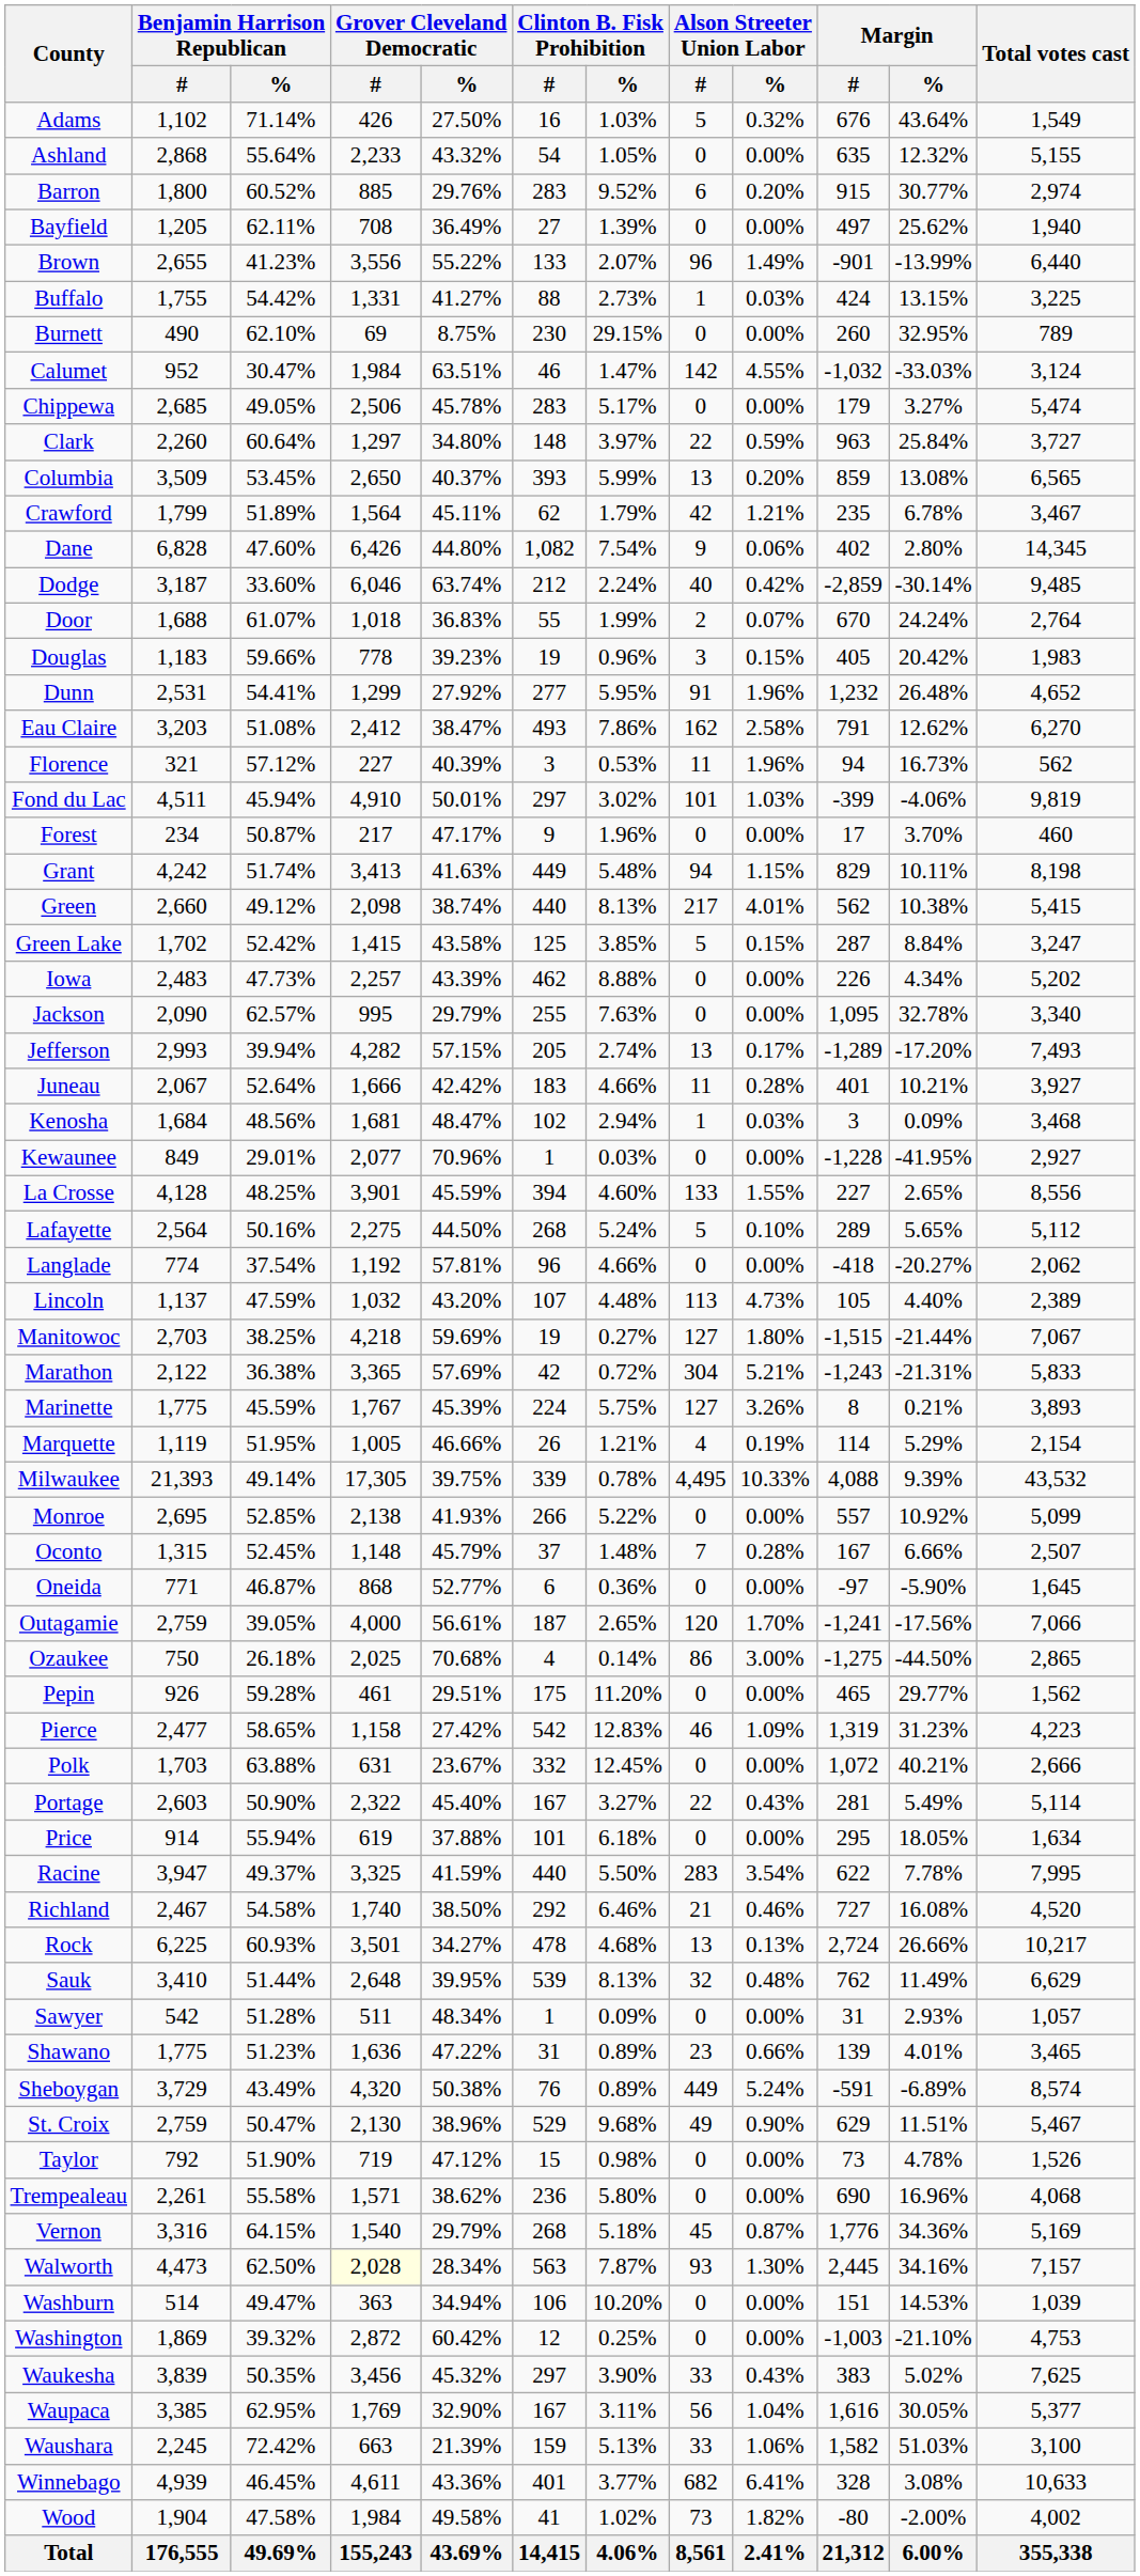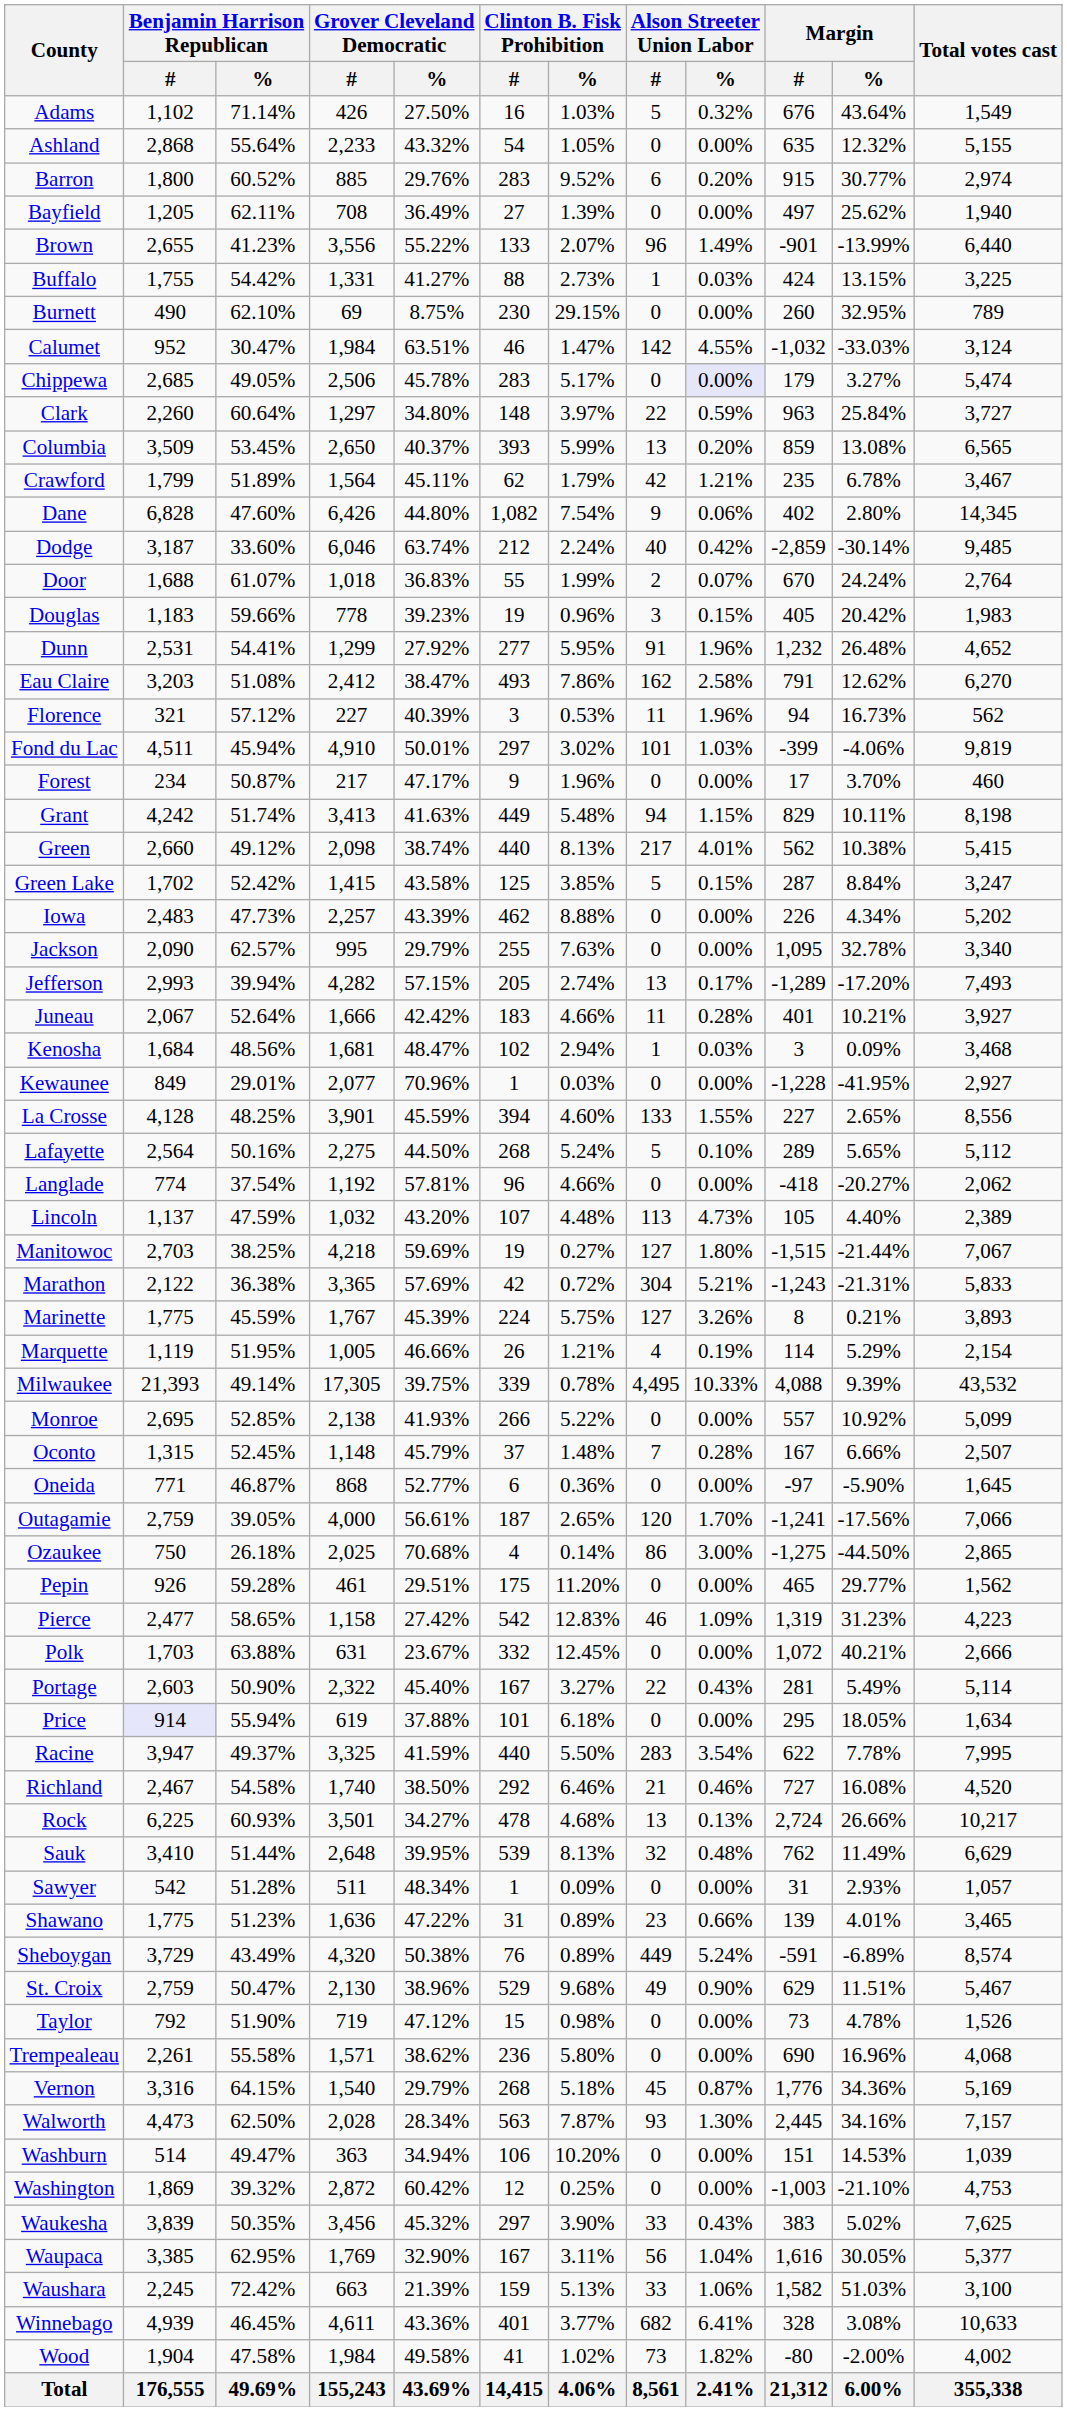Chippewa | Alson Streeter Union Labor / %: no background -> lavender background
Price | Benjamin Harrison Republican / #: no background -> lavender background
Walworth | Grover Cleveland Democratic / #: lightyellow background -> no background
